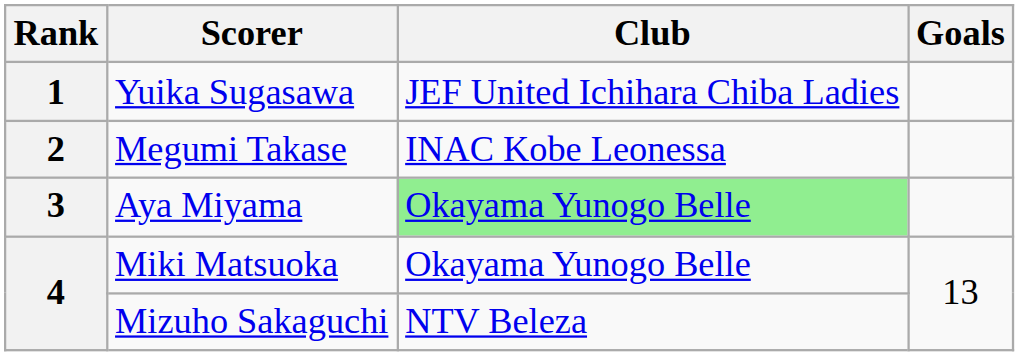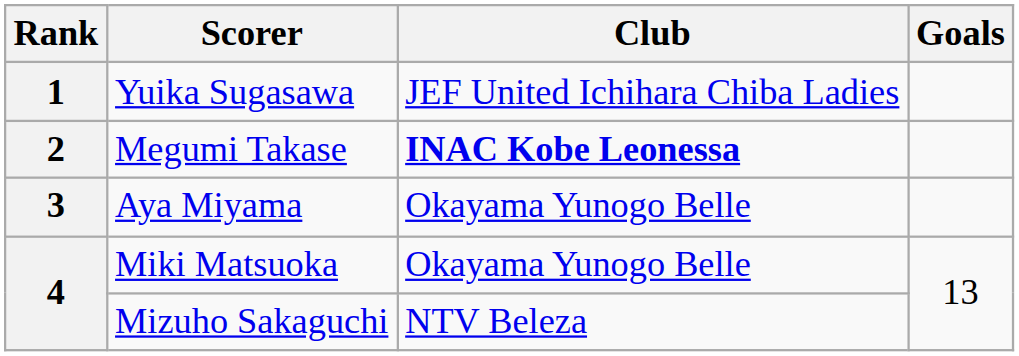Megumi Takase | Club: normal -> bold
Aya Miyama | Club: lightgreen background -> no background
